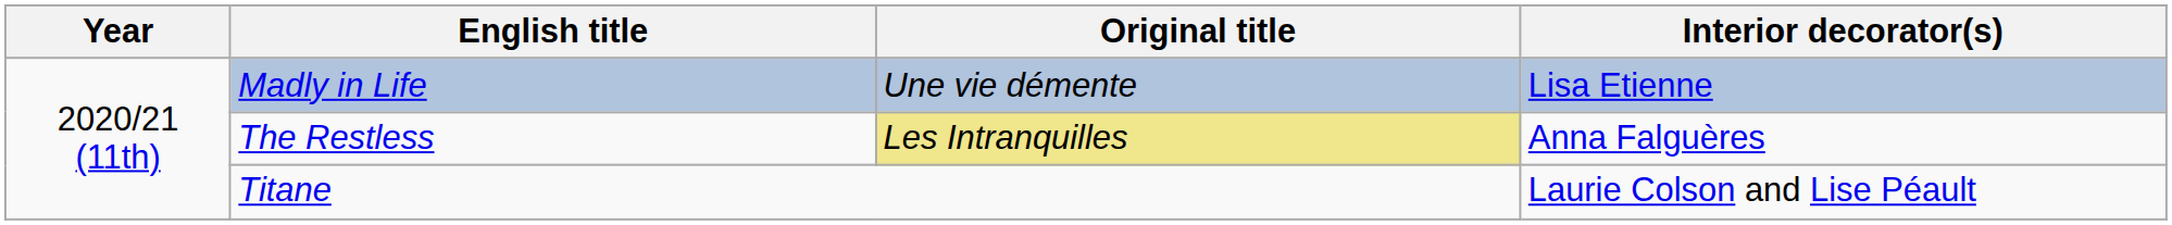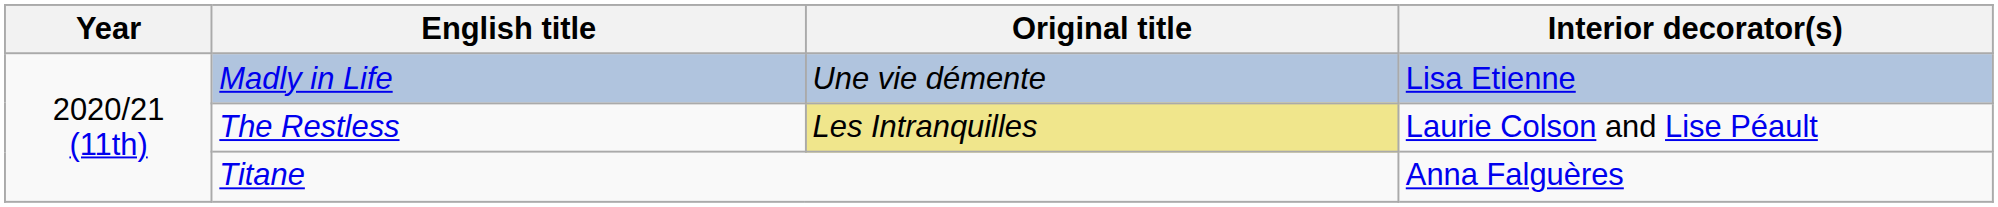The Restless | Interior decorator(s): Anna Falguères -> Laurie Colson and Lise Péault
Titane | Interior decorator(s): Laurie Colson and Lise Péault -> Anna Falguères
